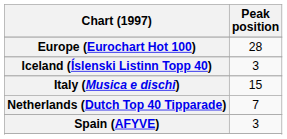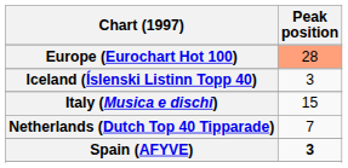Europe (Eurochart Hot 100) | Peak position: no background -> lightsalmon background
Spain (AFYVE) | Peak position: normal -> bold
